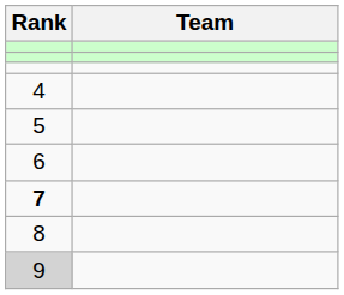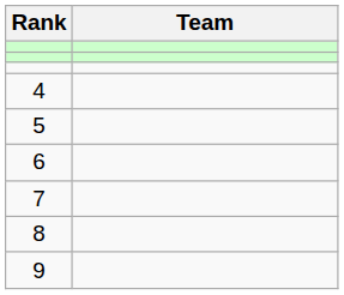row 8 | Rank: bold -> normal
row 10 | Rank: lightgrey background -> no background
